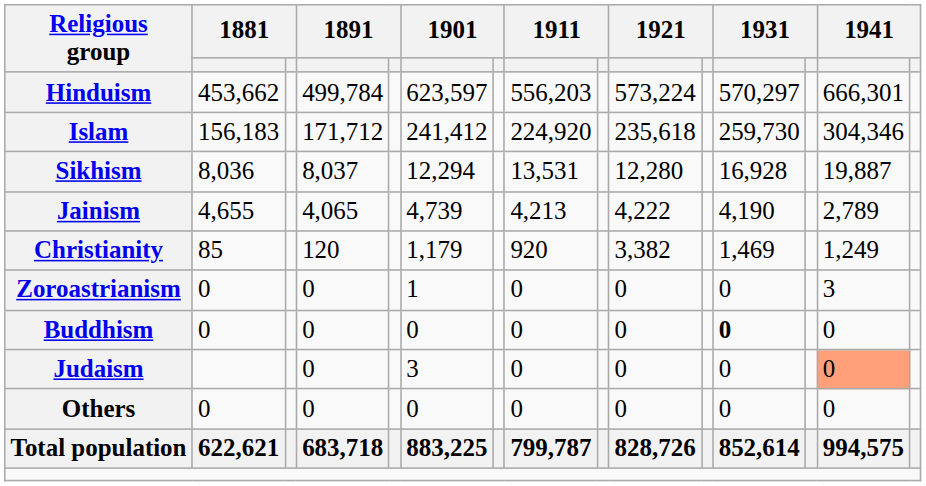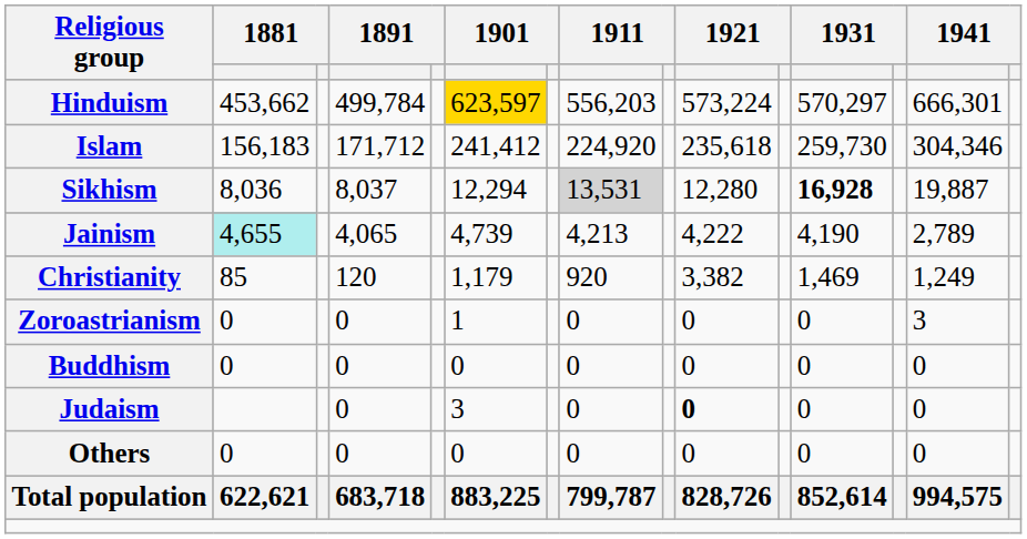Hinduism | column 6: no background -> gold background
Sikhism | column 8: no background -> lightgrey background
Sikhism | column 12: normal -> bold
Jainism | column 2: no background -> paleturquoise background
Buddhism | column 12: bold -> normal
Judaism | column 10: normal -> bold
Judaism | column 14: lightsalmon background -> no background
